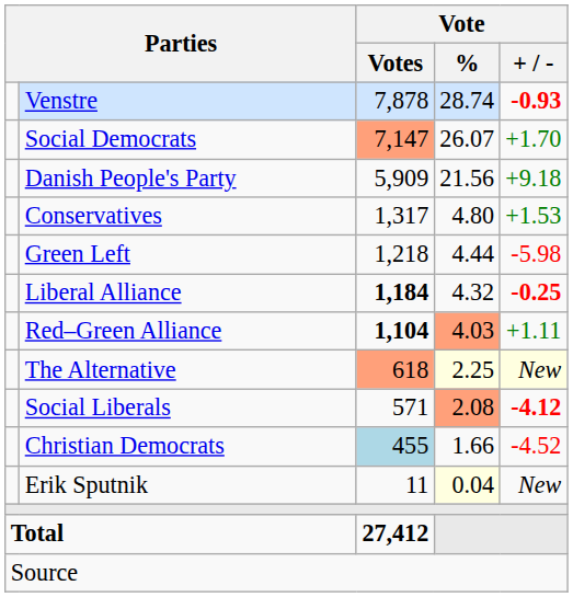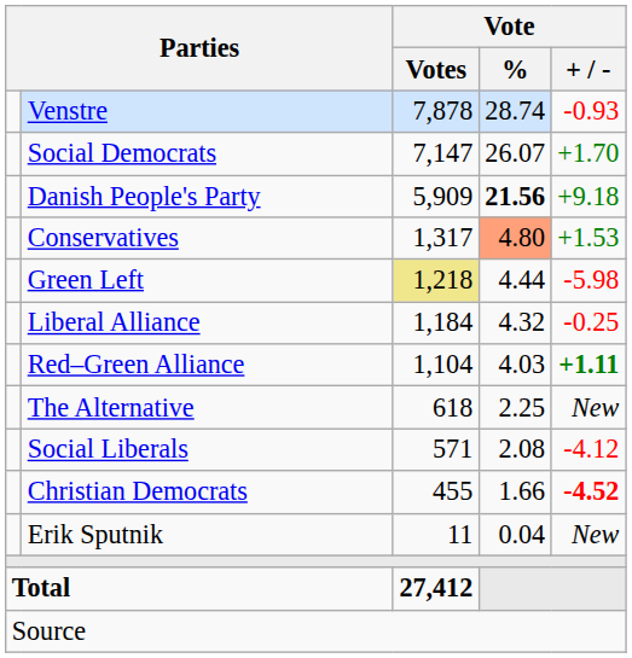Venstre | Vote / + / -: bold -> normal
Social Democrats | Vote / Votes: lightsalmon background -> no background
Danish People's Party | Vote / %: normal -> bold
Conservatives | Vote / %: no background -> lightsalmon background
Green Left | Vote / Votes: no background -> khaki background
Liberal Alliance | Vote / Votes: bold -> normal
Liberal Alliance | Vote / + / -: bold -> normal
Red–Green Alliance | Vote / Votes: bold -> normal
Red–Green Alliance | Vote / %: lightsalmon background -> no background
Red–Green Alliance | Vote / + / -: normal -> bold
The Alternative | Vote / Votes: lightsalmon background -> no background
The Alternative | Vote / %: lightyellow background -> no background
The Alternative | Vote / + / -: lightyellow background -> no background
Social Liberals | Vote / %: lightsalmon background -> no background
Social Liberals | Vote / + / -: bold -> normal
Christian Democrats | Vote / Votes: lightblue background -> no background
Christian Democrats | Vote / + / -: normal -> bold
Erik Sputnik | Vote / %: lightyellow background -> no background
